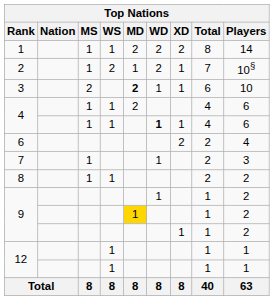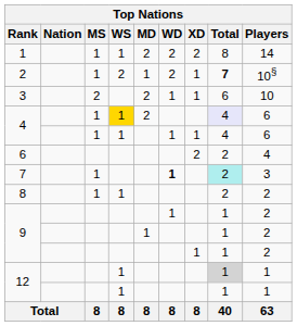row 4 | Total: normal -> bold
row 5 | MD: bold -> normal
row 6 | WS: no background -> gold background
row 6 | Total: no background -> lavender background
row 7 | WD: bold -> normal
row 9 | WD: normal -> bold
row 9 | Total: no background -> paleturquoise background
row 12 | MD: gold background -> no background
row 14 | Total: no background -> lightgrey background
